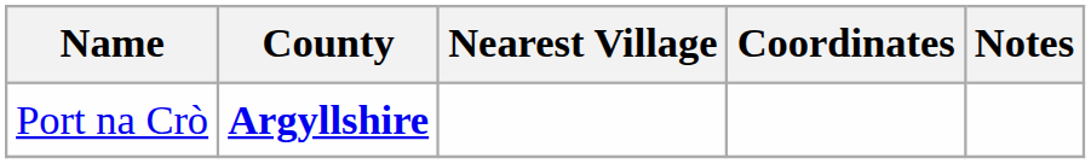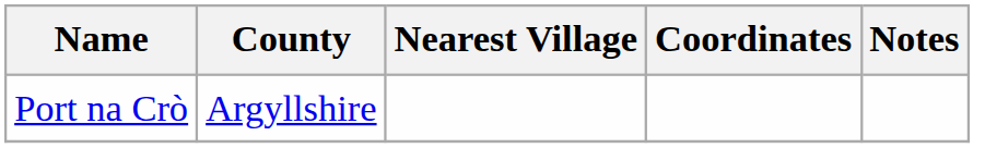Port na Crò | County: bold -> normal
